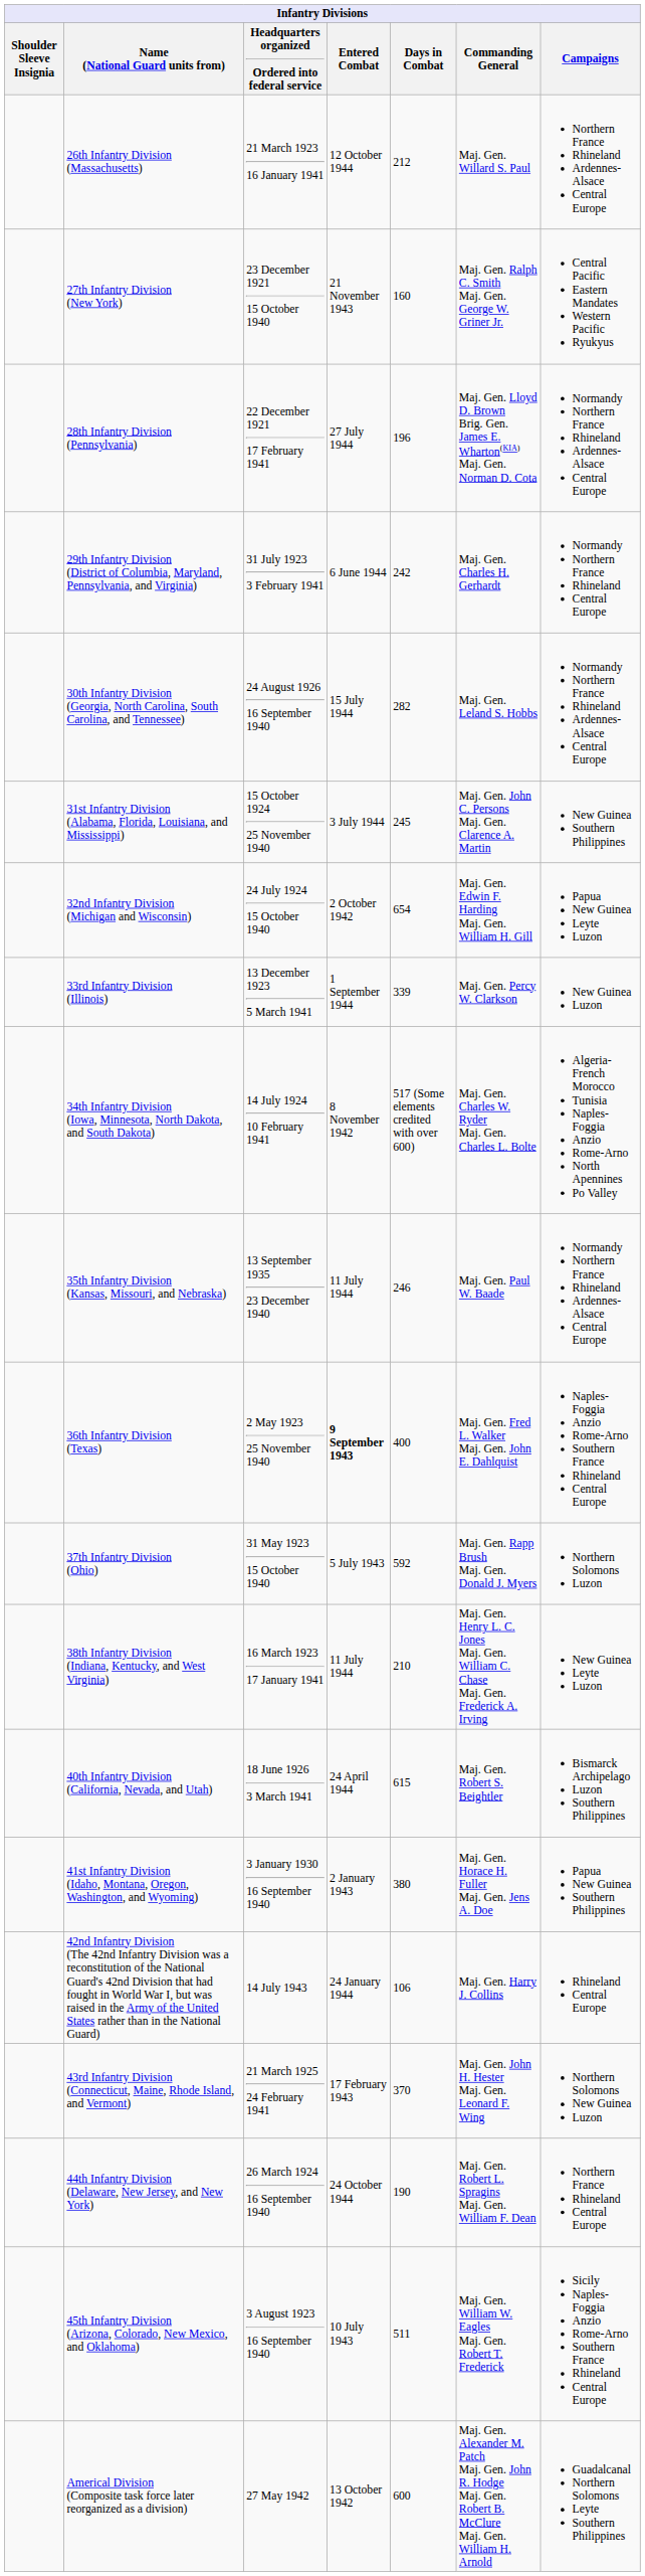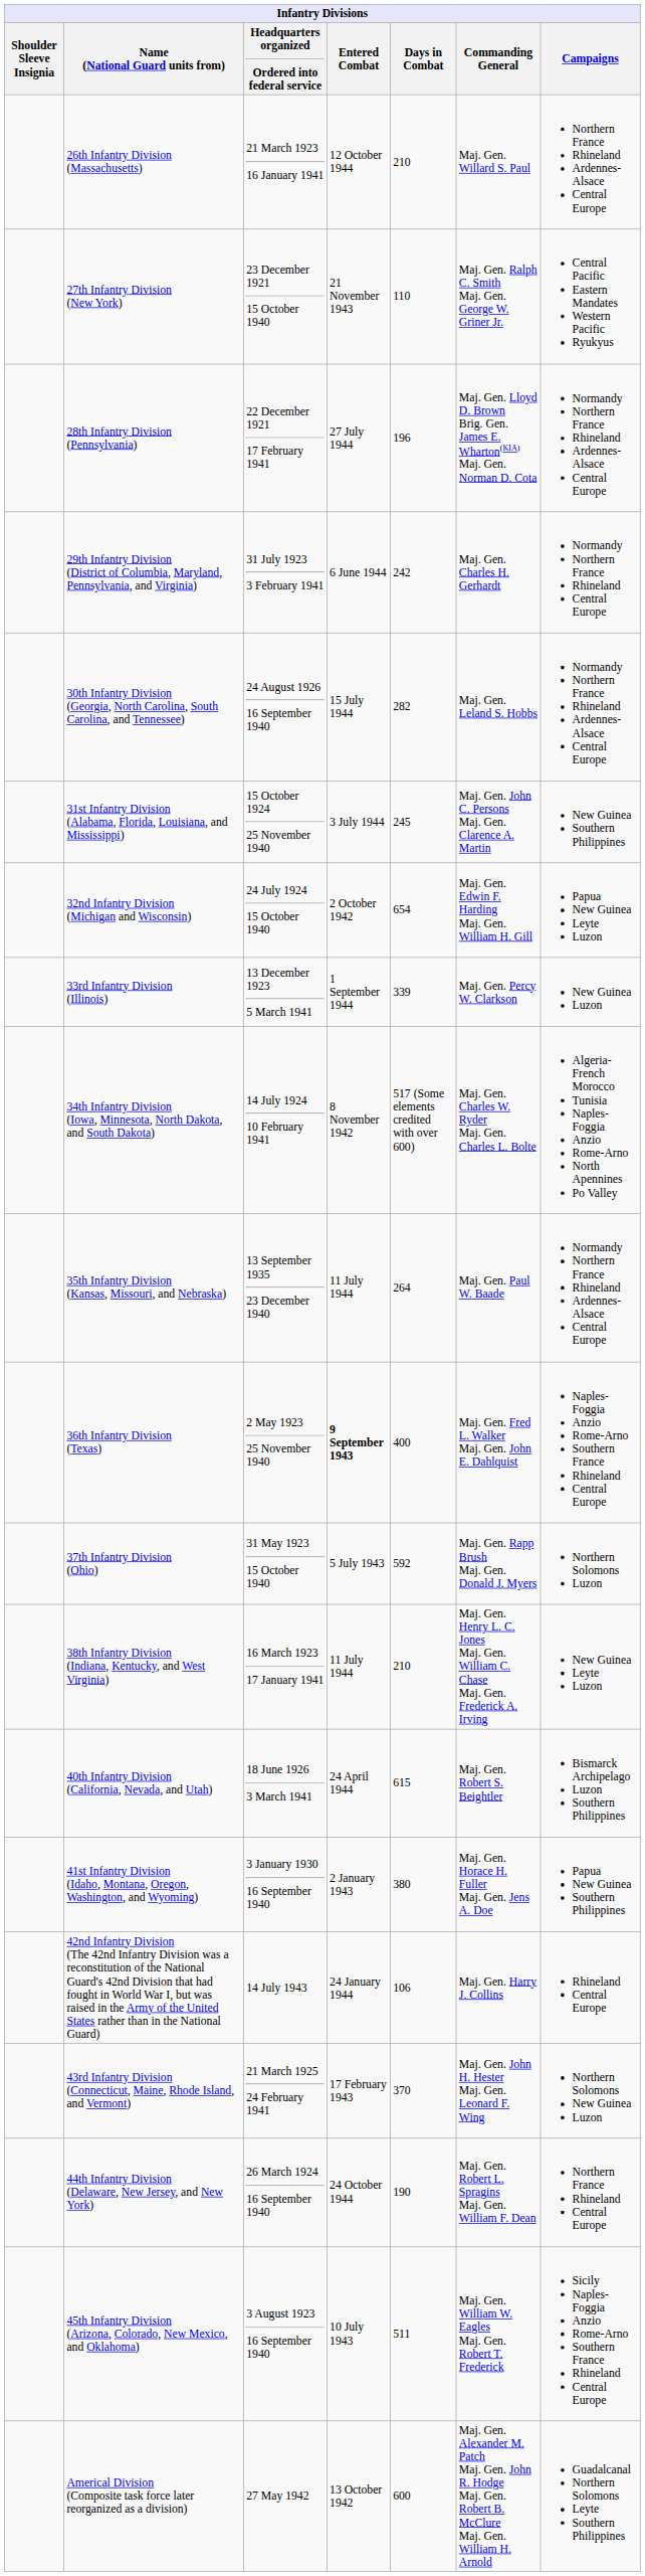26th Infantry Division (Massachusetts) | Days in Combat: 212 -> 210
27th Infantry Division (New York) | Days in Combat: 160 -> 110
35th Infantry Division (Kansas, Missouri, and Nebraska) | Days in Combat: 246 -> 264
